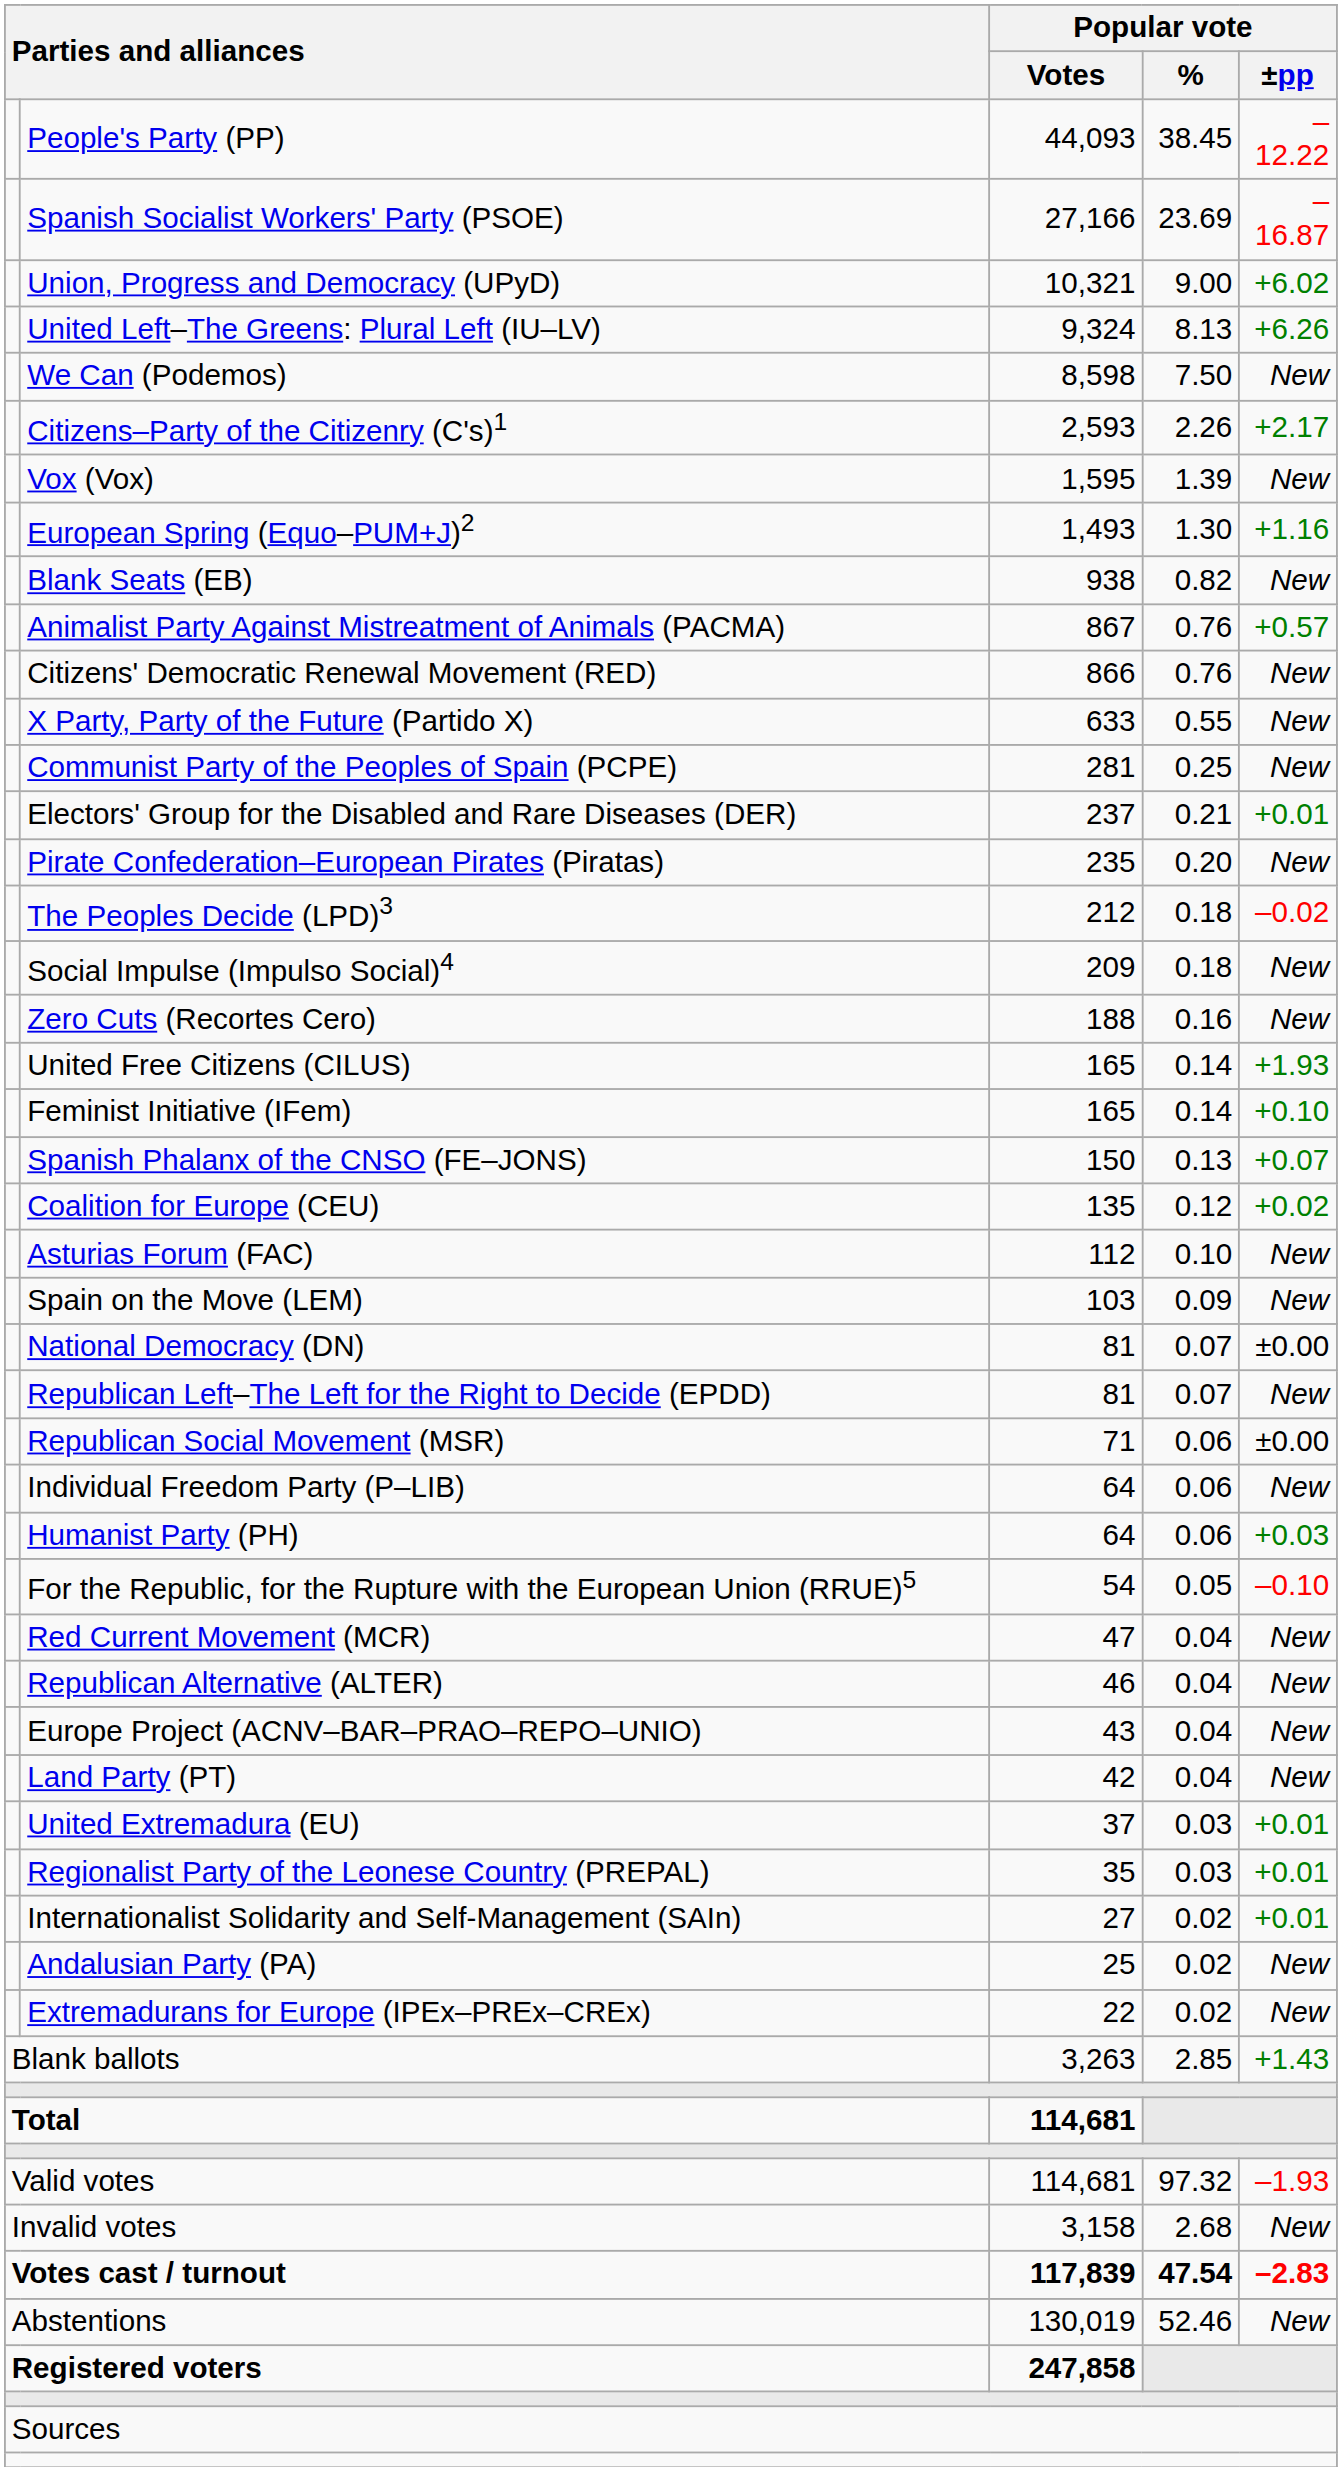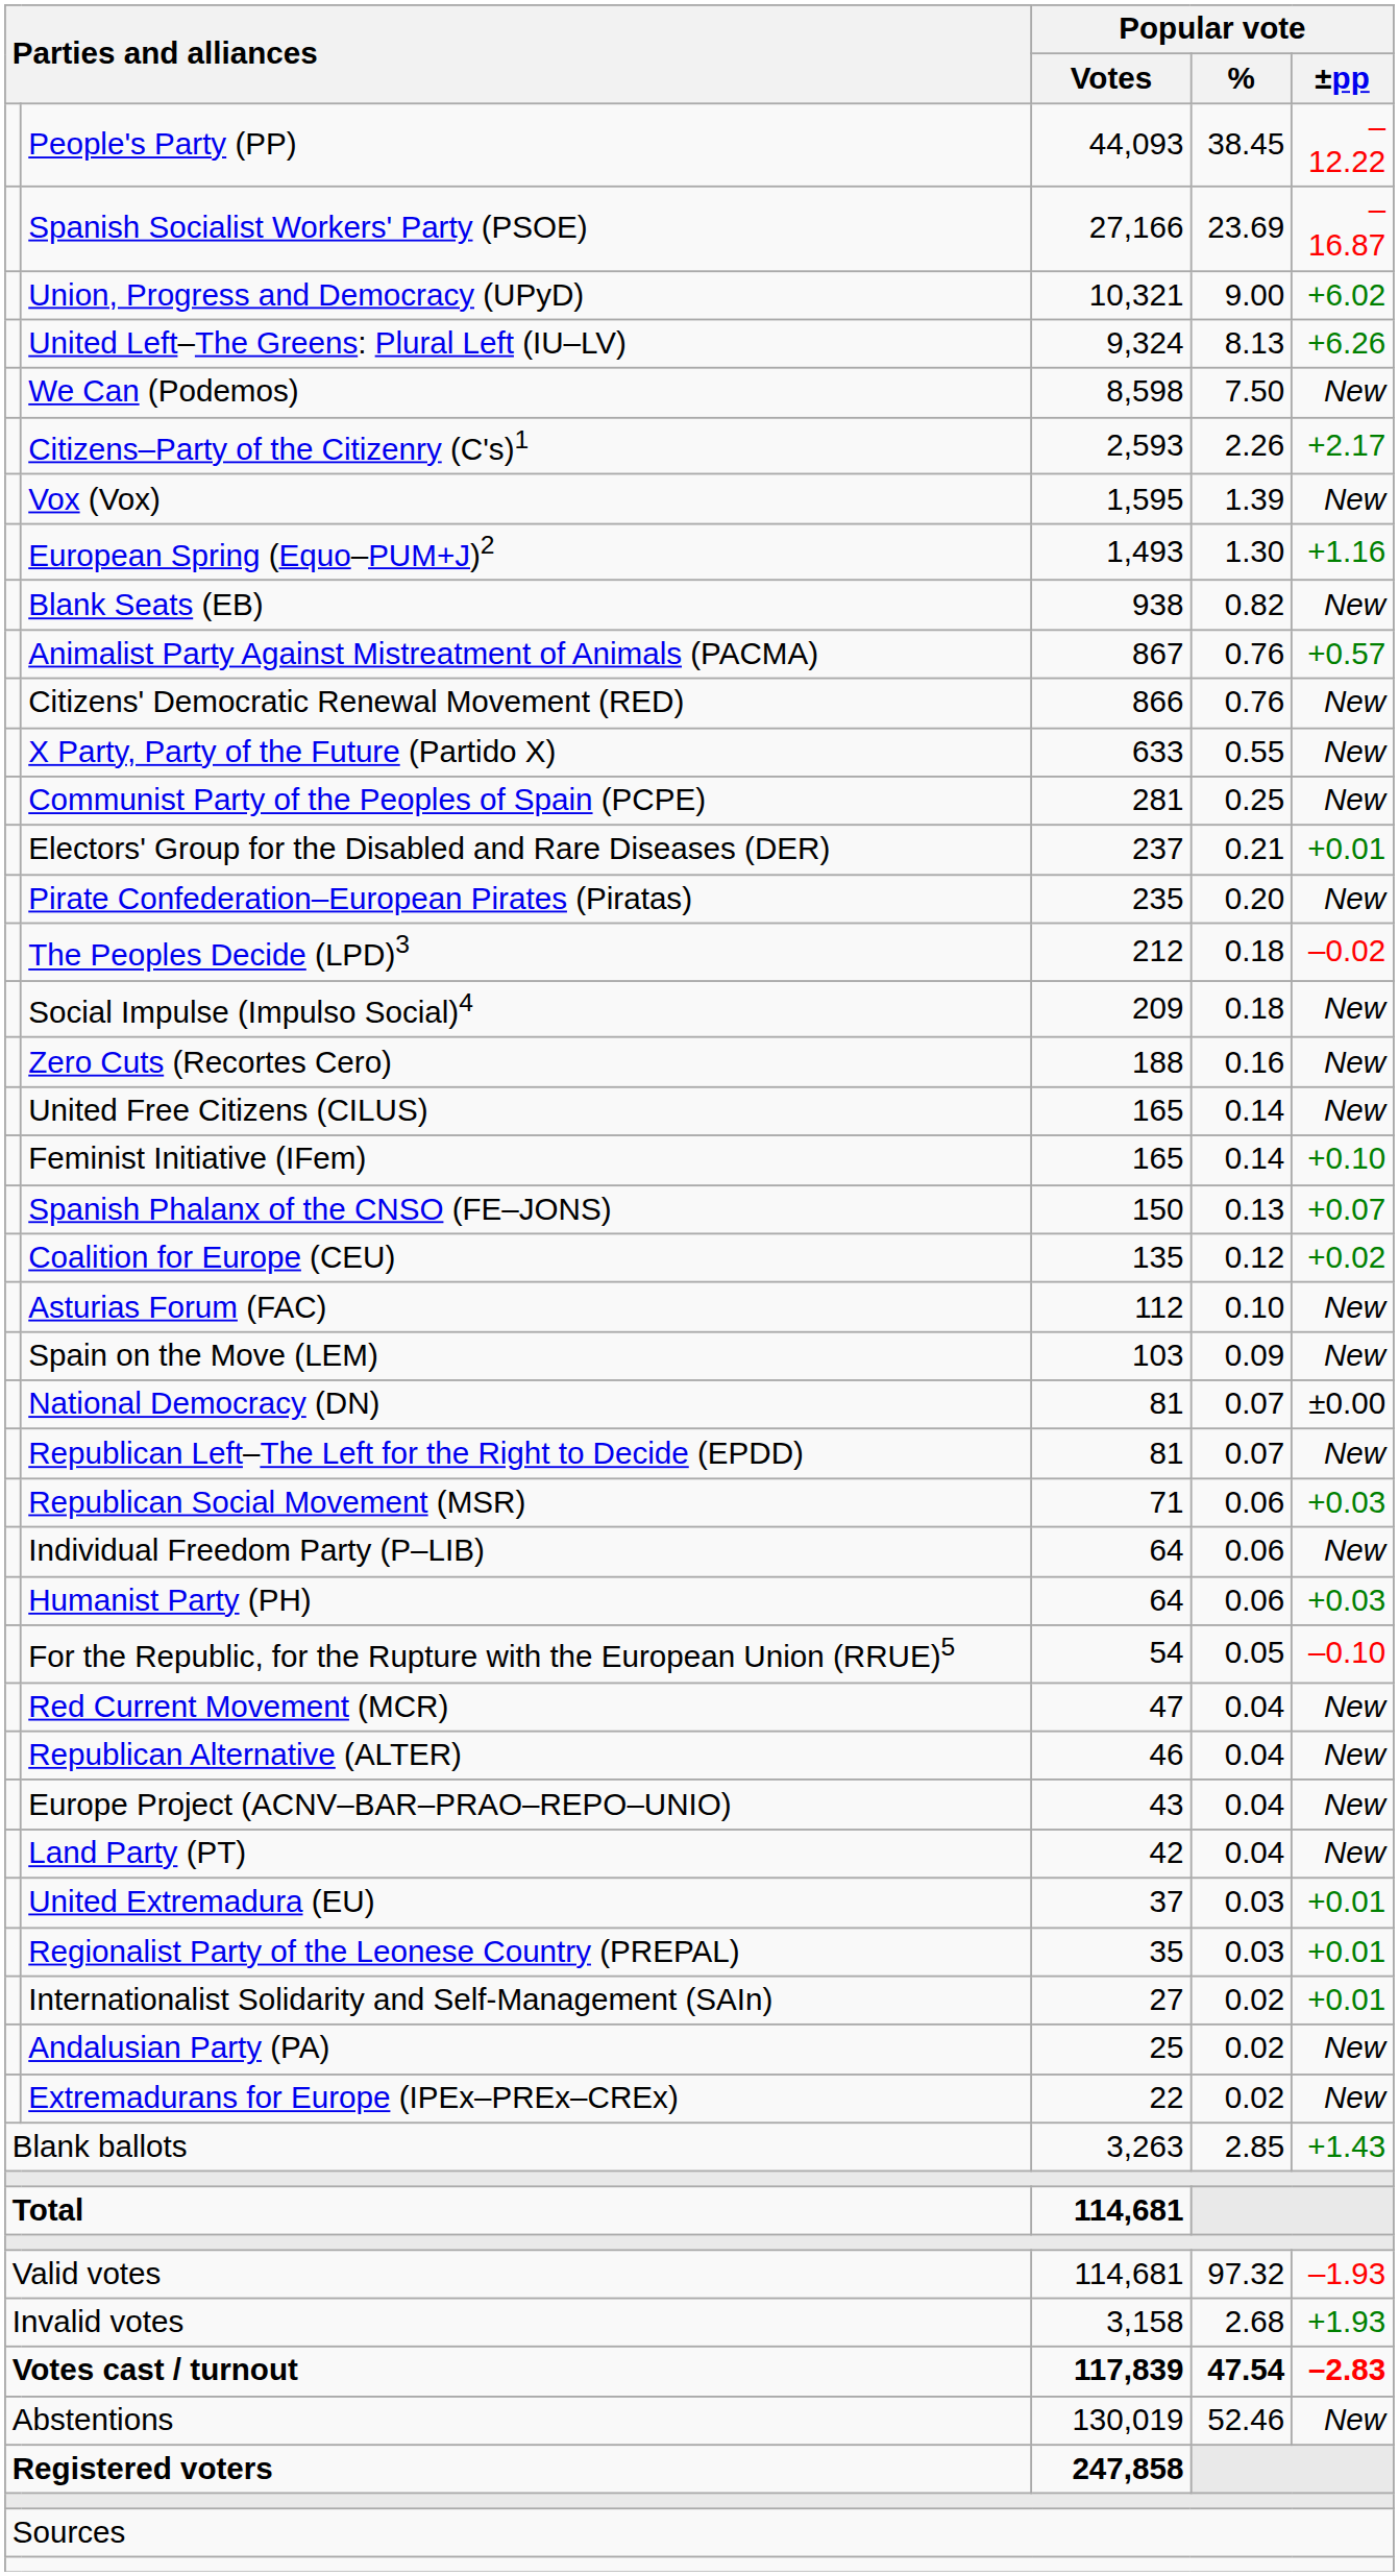United Free Citizens (CILUS) | Popular vote / ±pp: +1.93 -> New
Republican Social Movement (MSR) | Popular vote / ±pp: ±0.00 -> +0.03
Invalid votes | Popular vote / ±pp: New -> +1.93
